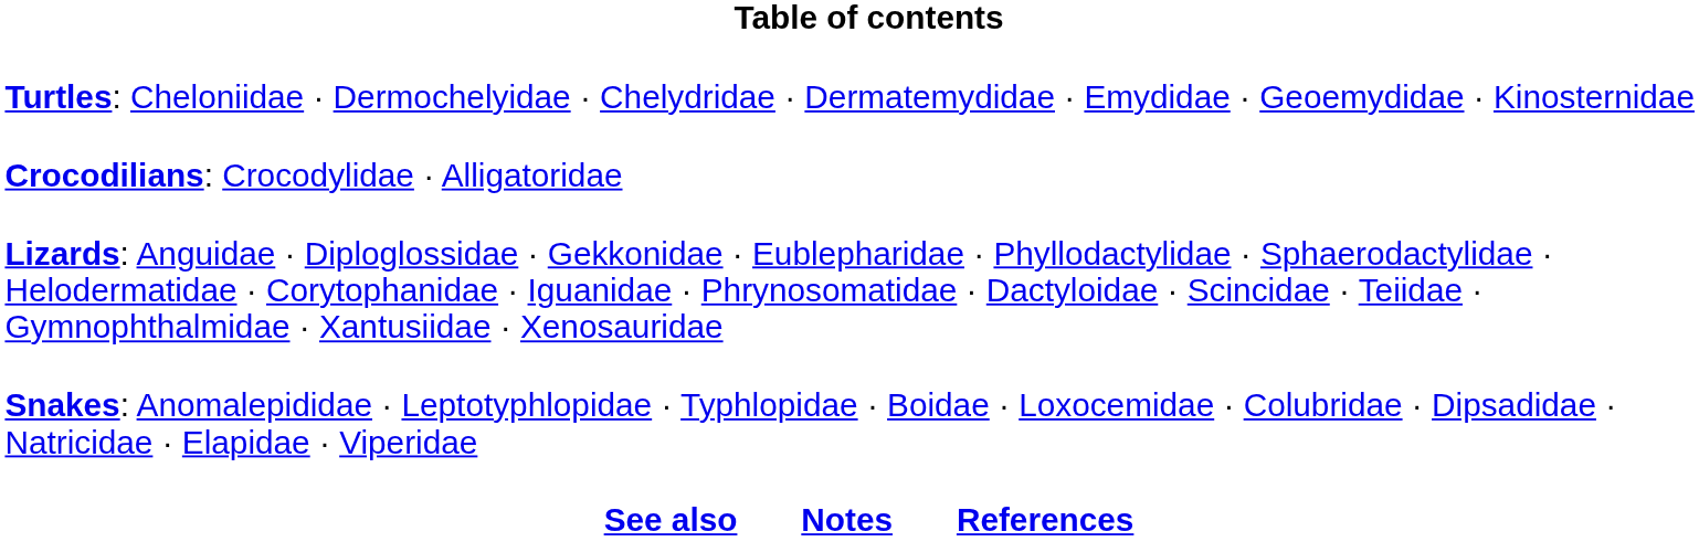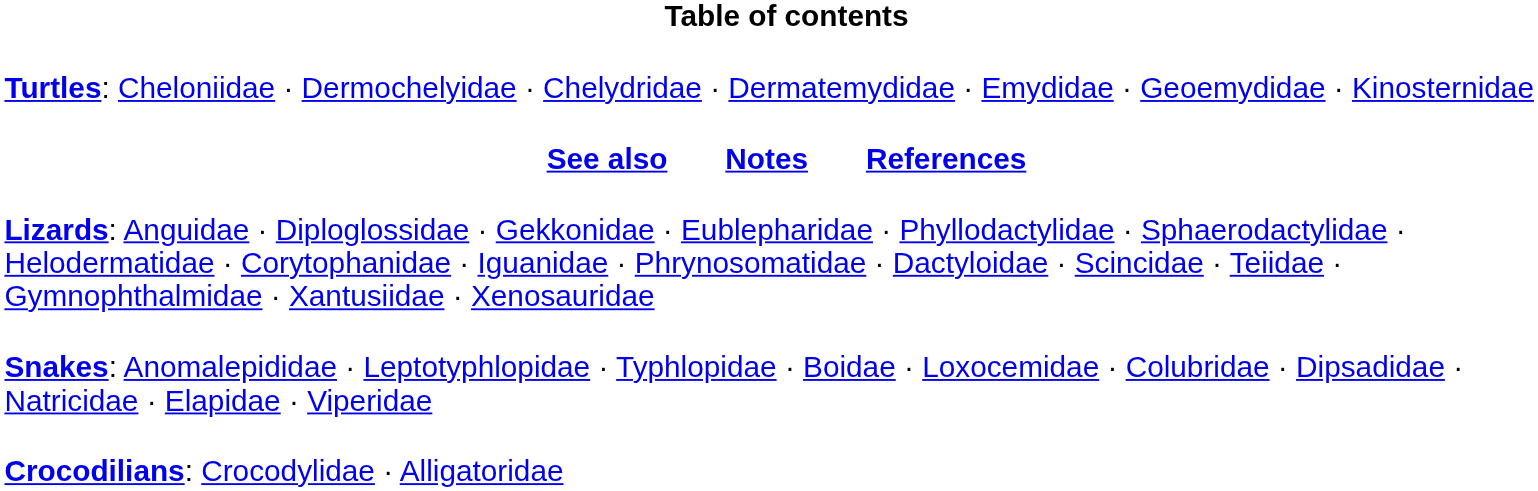row 3 | column 1: Crocodilians: Crocodylidae · Alligatoridae -> See also Notes References
row 6 | column 1: See also Notes References -> Crocodilians: Crocodylidae · Alligatoridae
